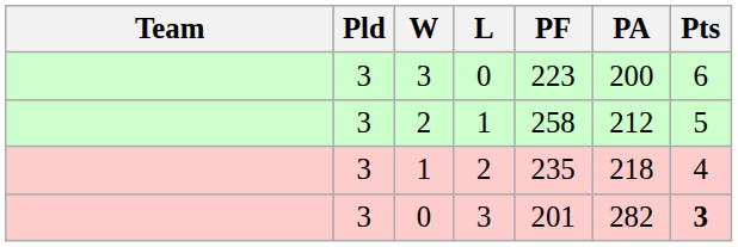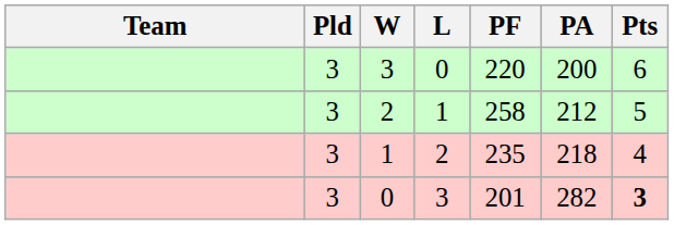row 2 | PF: 223 -> 220
